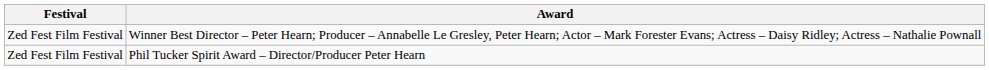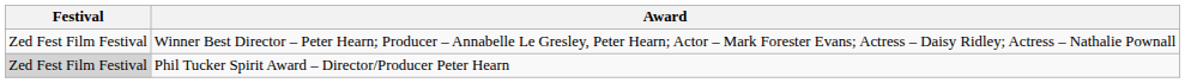Phil Tucker Spirit Award – Director/Producer Peter Hearn | Festival: no background -> lightgrey background
